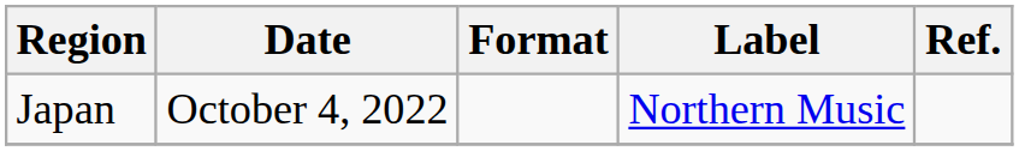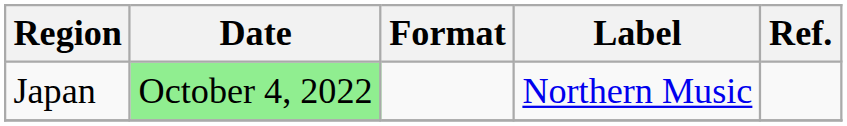Japan | Date: no background -> lightgreen background
